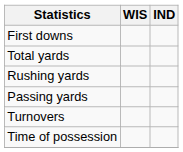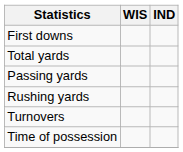rows swapped: Rushing yards <-> Passing yards
